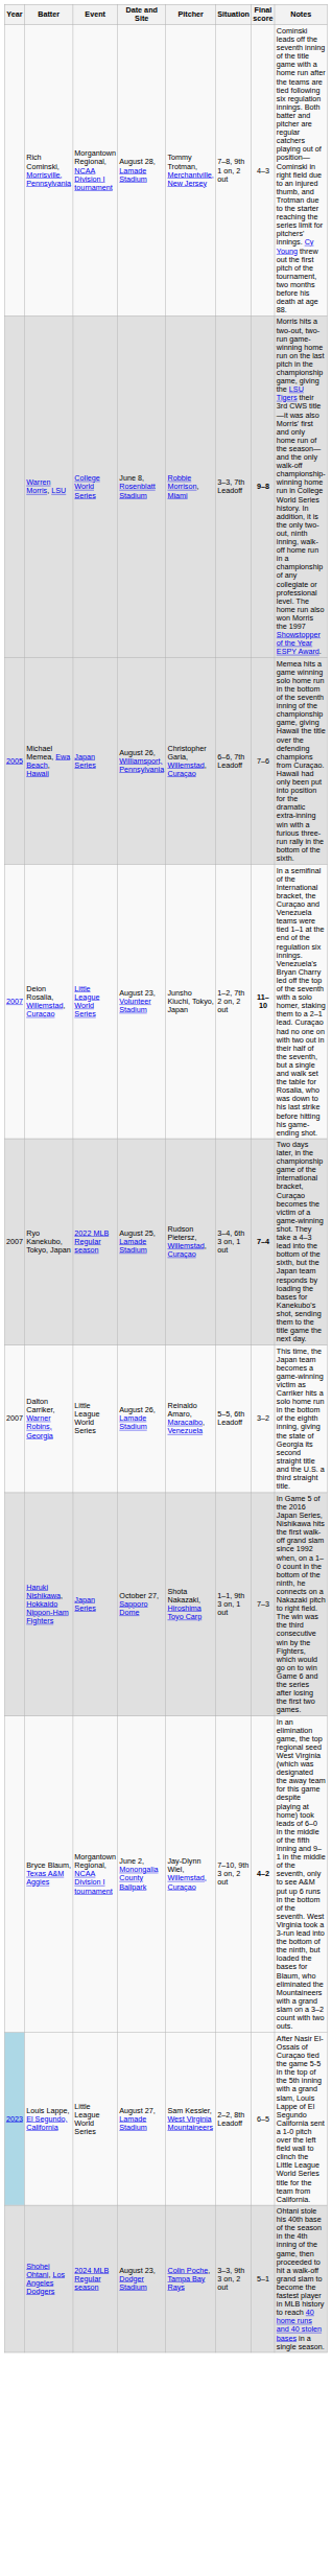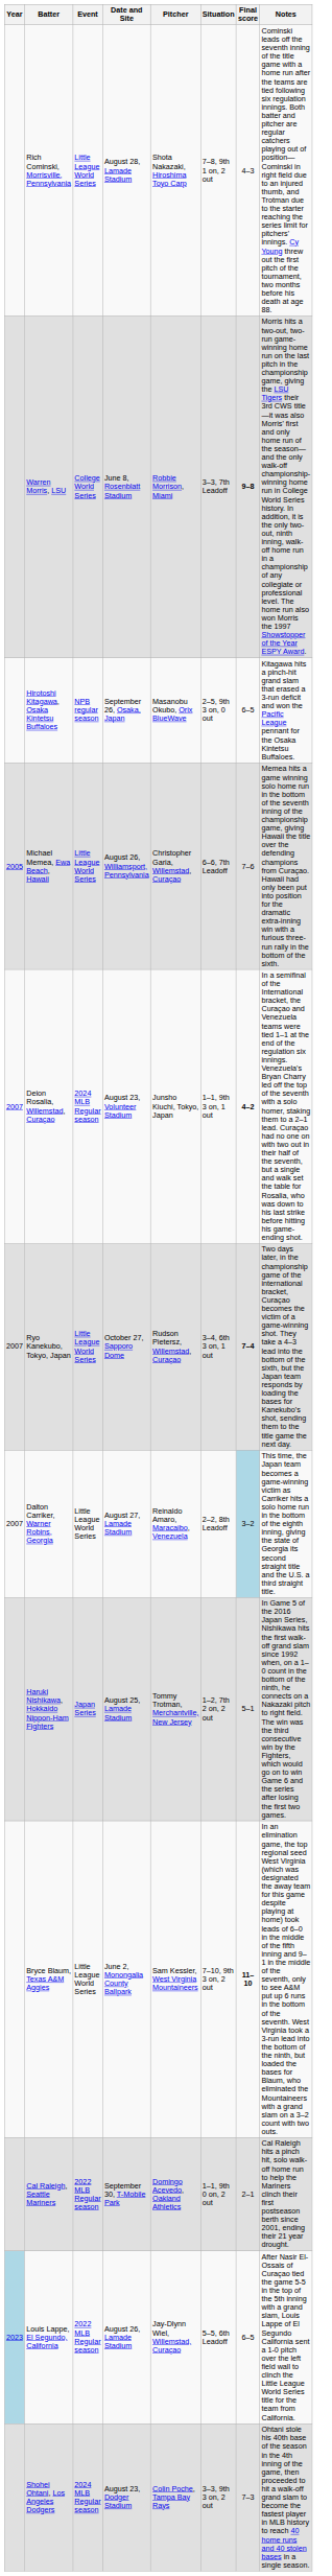Rich Cominski, Morrisville, Pennsylvania | Event: Morgantown Regional, NCAA Division I tournament -> Little League World Series
Rich Cominski, Morrisville, Pennsylvania | Pitcher: Tommy Trotman, Merchantville, New Jersey -> Shota Nakazaki, Hiroshima Toyo Carp
+ row: Hirotoshi Kitagawa, Osaka Kintetsu Buffaloes | NPB regular season | September 26, Osaka, Japan | Masanobu Okubo, Orix BlueWave | 2–5, 9th 3 on, 0 out | 6–5 | Kitagawa hits a pinch-hit grand slam that erased a 3-run deficit and won the Pacific League pennant for the Osaka Kintetsu Buffaloes.
Michael Memea, Ewa Beach, Hawaii | Event: Japan Series -> Little League World Series
Deion Rosalia, Willemstad, Curaçao | Event: Little League World Series -> 2024 MLB Regular season
Deion Rosalia, Willemstad, Curaçao | Situation: 1–2, 7th 2 on, 2 out -> 1–1, 9th 3 on, 1 out
Deion Rosalia, Willemstad, Curaçao | Final score: 11–10 -> 4–2
Ryo Kanekubo, Tokyo, Japan | Event: 2022 MLB Regular season -> Little League World Series
Ryo Kanekubo, Tokyo, Japan | Date and Site: August 25, Lamade Stadium -> October 27, Sapporo Dome
Dalton Carriker, Warner Robins, Georgia | Date and Site: August 26, Lamade Stadium -> August 27, Lamade Stadium
Dalton Carriker, Warner Robins, Georgia | Situation: 5–5, 6th Leadoff -> 2–2, 8th Leadoff
Dalton Carriker, Warner Robins, Georgia | Final score: no background -> lightblue background
Haruki Nishikawa, Hokkaido Nippon-Ham Fighters | Date and Site: October 27, Sapporo Dome -> August 25, Lamade Stadium
Haruki Nishikawa, Hokkaido Nippon-Ham Fighters | Pitcher: Shota Nakazaki, Hiroshima Toyo Carp -> Tommy Trotman, Merchantville, New Jersey
Haruki Nishikawa, Hokkaido Nippon-Ham Fighters | Situation: 1–1, 9th 3 on, 1 out -> 1–2, 7th 2 on, 2 out
Haruki Nishikawa, Hokkaido Nippon-Ham Fighters | Final score: 7–3 -> 5–1
Bryce Blaum, Texas A&M Aggies | Event: Morgantown Regional, NCAA Division I tournament -> Little League World Series
Bryce Blaum, Texas A&M Aggies | Pitcher: Jay-Dlynn Wiel, Willemstad, Curaçao -> Sam Kessler, West Virginia Mountaineers
Bryce Blaum, Texas A&M Aggies | Final score: 4–2 -> 11–10
+ row: Cal Raleigh, Seattle Mariners | 2022 MLB Regular season | September 30, T-Mobile Park | Domingo Acevedo, Oakland Athletics | 1–1, 9th 0 on, 2 out | 2–1 | Cal Raleigh hits a pinch hit, solo walk-off home run to help the Mariners clinch their first postseason berth since 2001, ending their 21 year drought.
Louis Lappe, El Segundo, California | Event: Little League World Series -> 2022 MLB Regular season
Louis Lappe, El Segundo, California | Date and Site: August 27, Lamade Stadium -> August 26, Lamade Stadium
Louis Lappe, El Segundo, California | Pitcher: Sam Kessler, West Virginia Mountaineers -> Jay-Dlynn Wiel, Willemstad, Curaçao
Louis Lappe, El Segundo, California | Situation: 2–2, 8th Leadoff -> 5–5, 6th Leadoff
Shohei Ohtani, Los Angeles Dodgers | Final score: 5–1 -> 7–3
